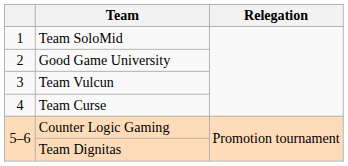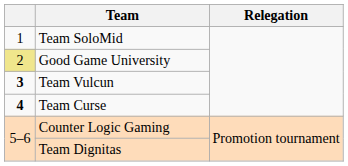Good Game University | column 1: no background -> khaki background
Team Vulcun | column 1: normal -> bold
Team Curse | column 1: normal -> bold
